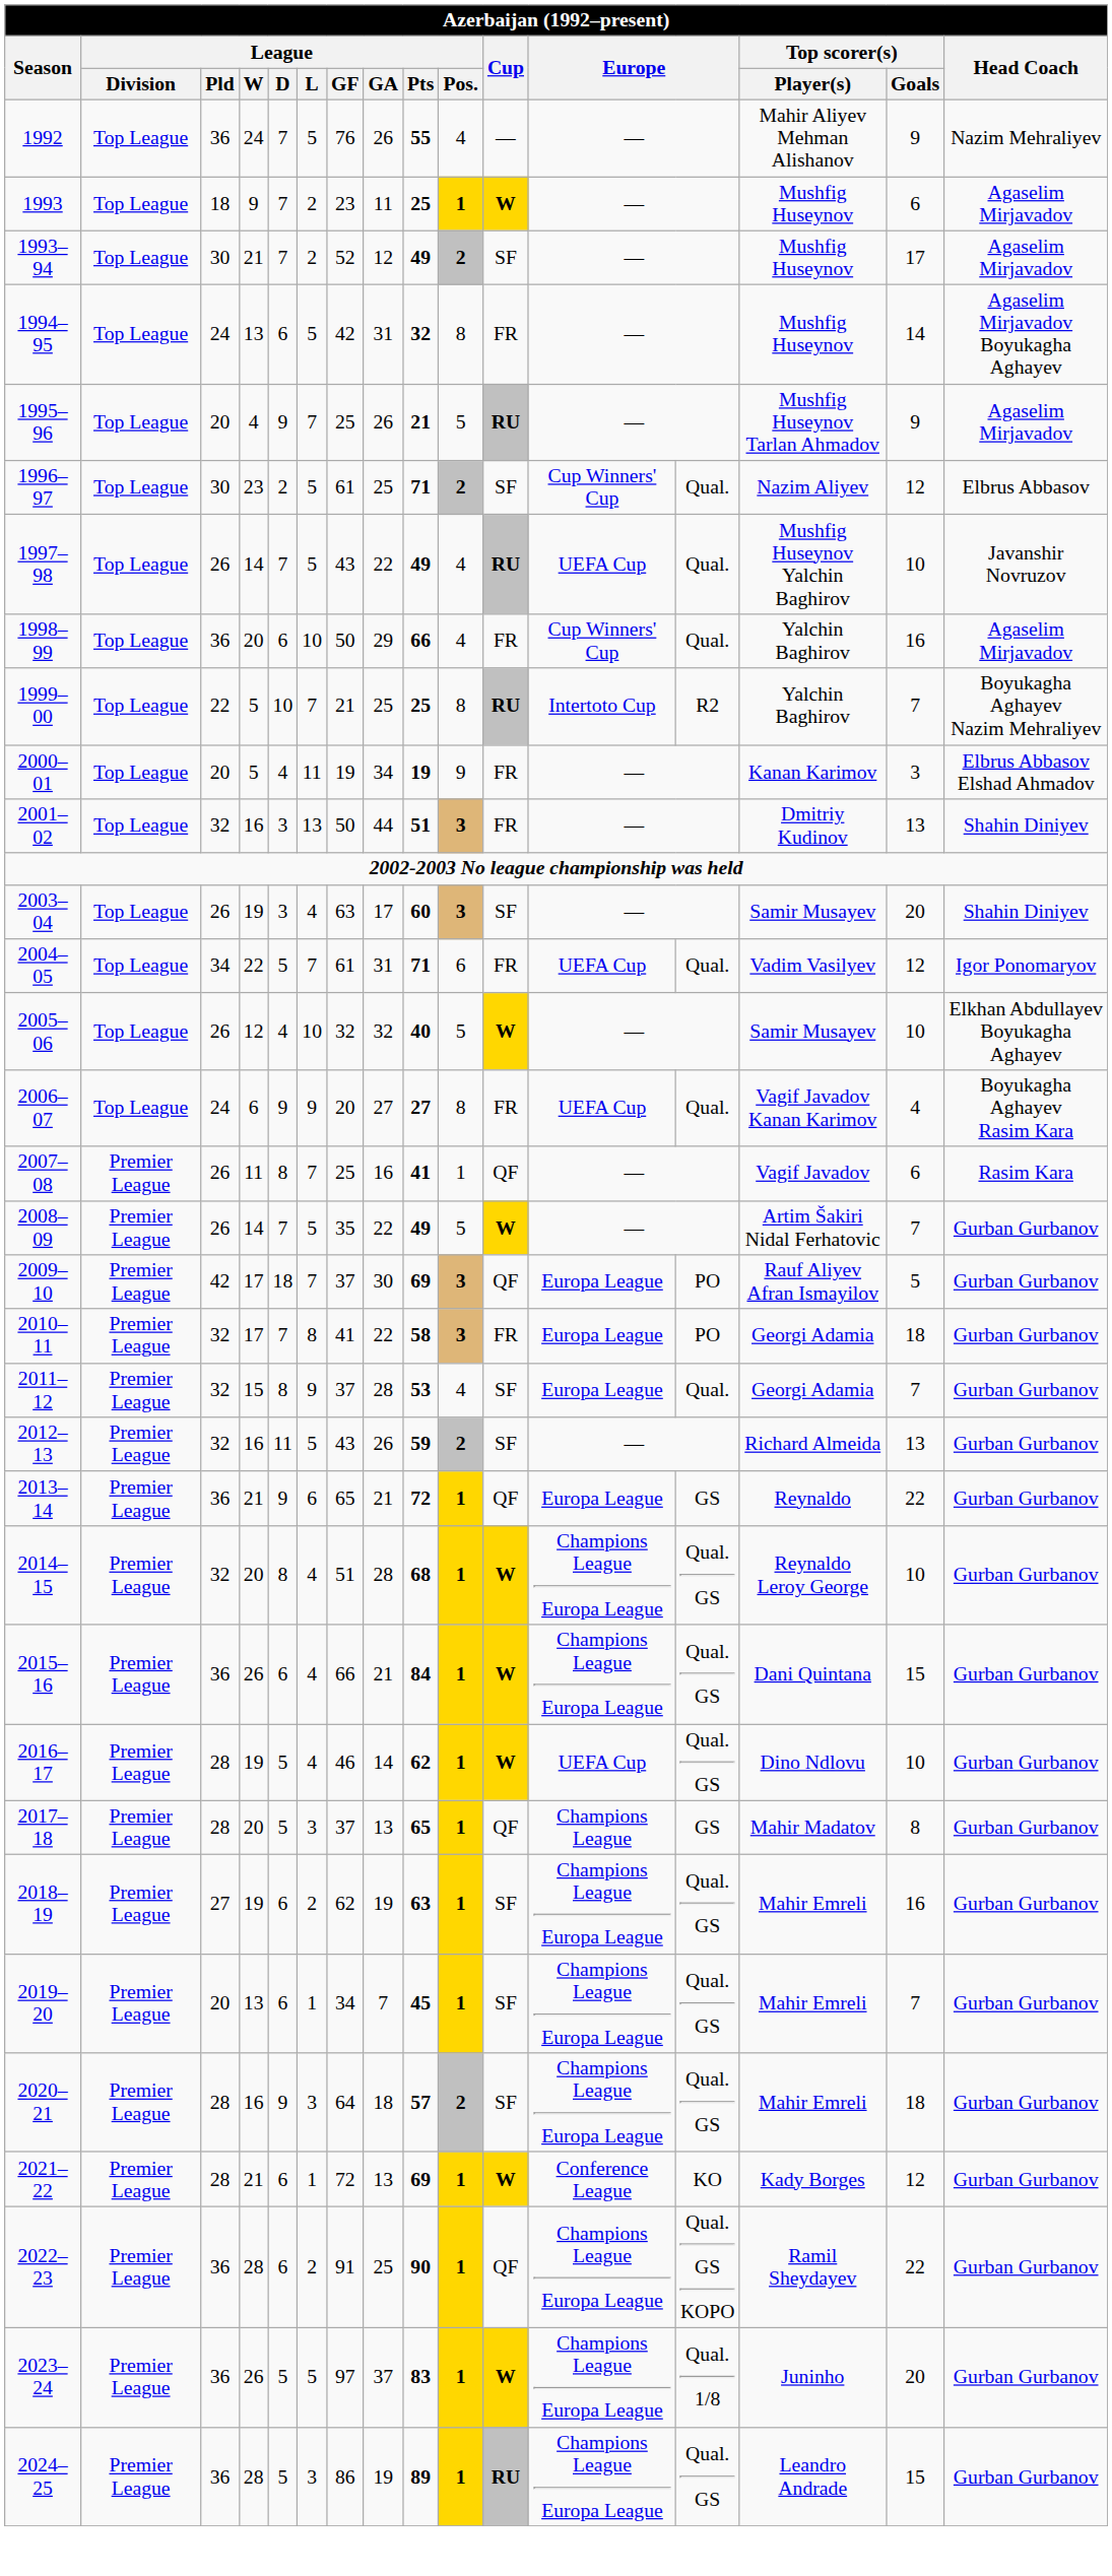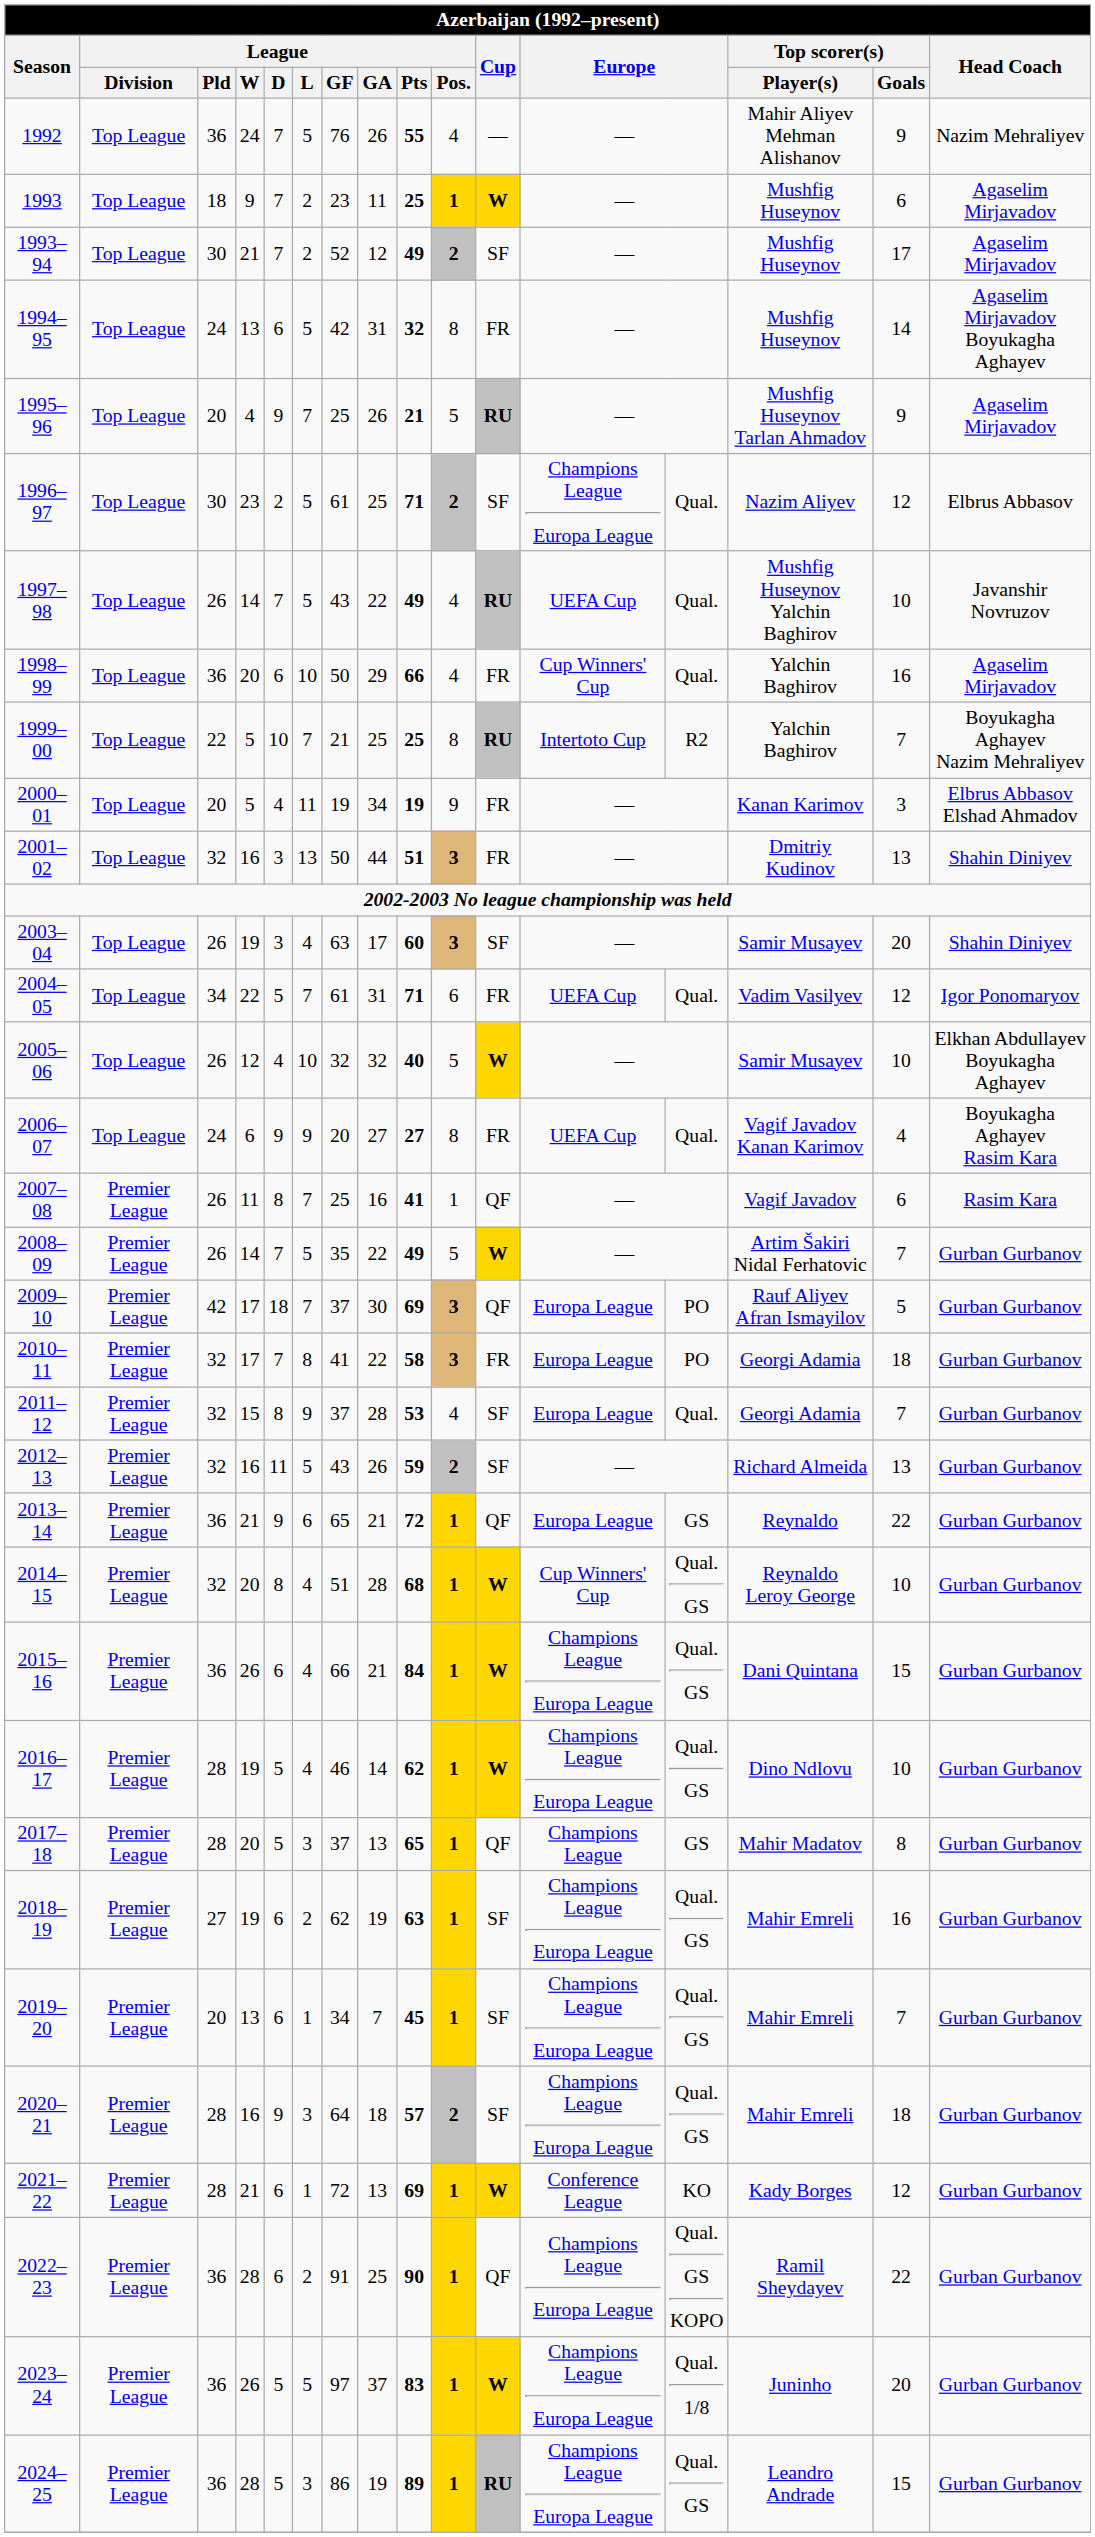1996–97 | column 12: Cup Winners' Cup -> Champions League Europa League
2014–15 | column 12: Champions League Europa League -> Cup Winners' Cup
2016–17 | column 12: UEFA Cup -> Champions League Europa League
